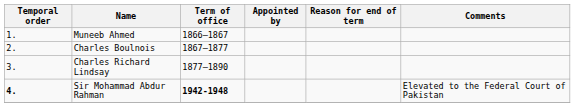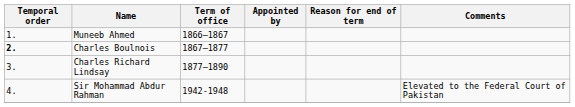Charles Boulnois | Temporal order: normal -> bold
Sir Mohammad Abdur Rahman | Temporal order: bold -> normal
Sir Mohammad Abdur Rahman | Term of office: bold -> normal
